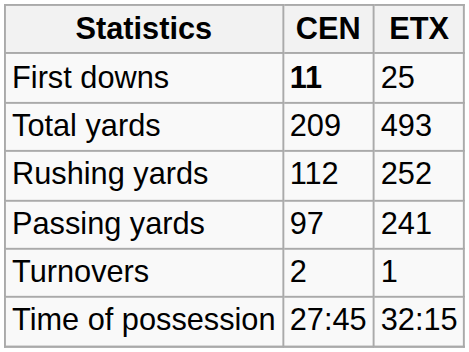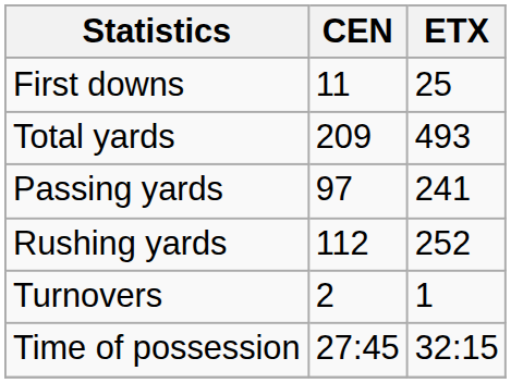First downs | CEN: bold -> normal
rows swapped: Rushing yards <-> Passing yards
